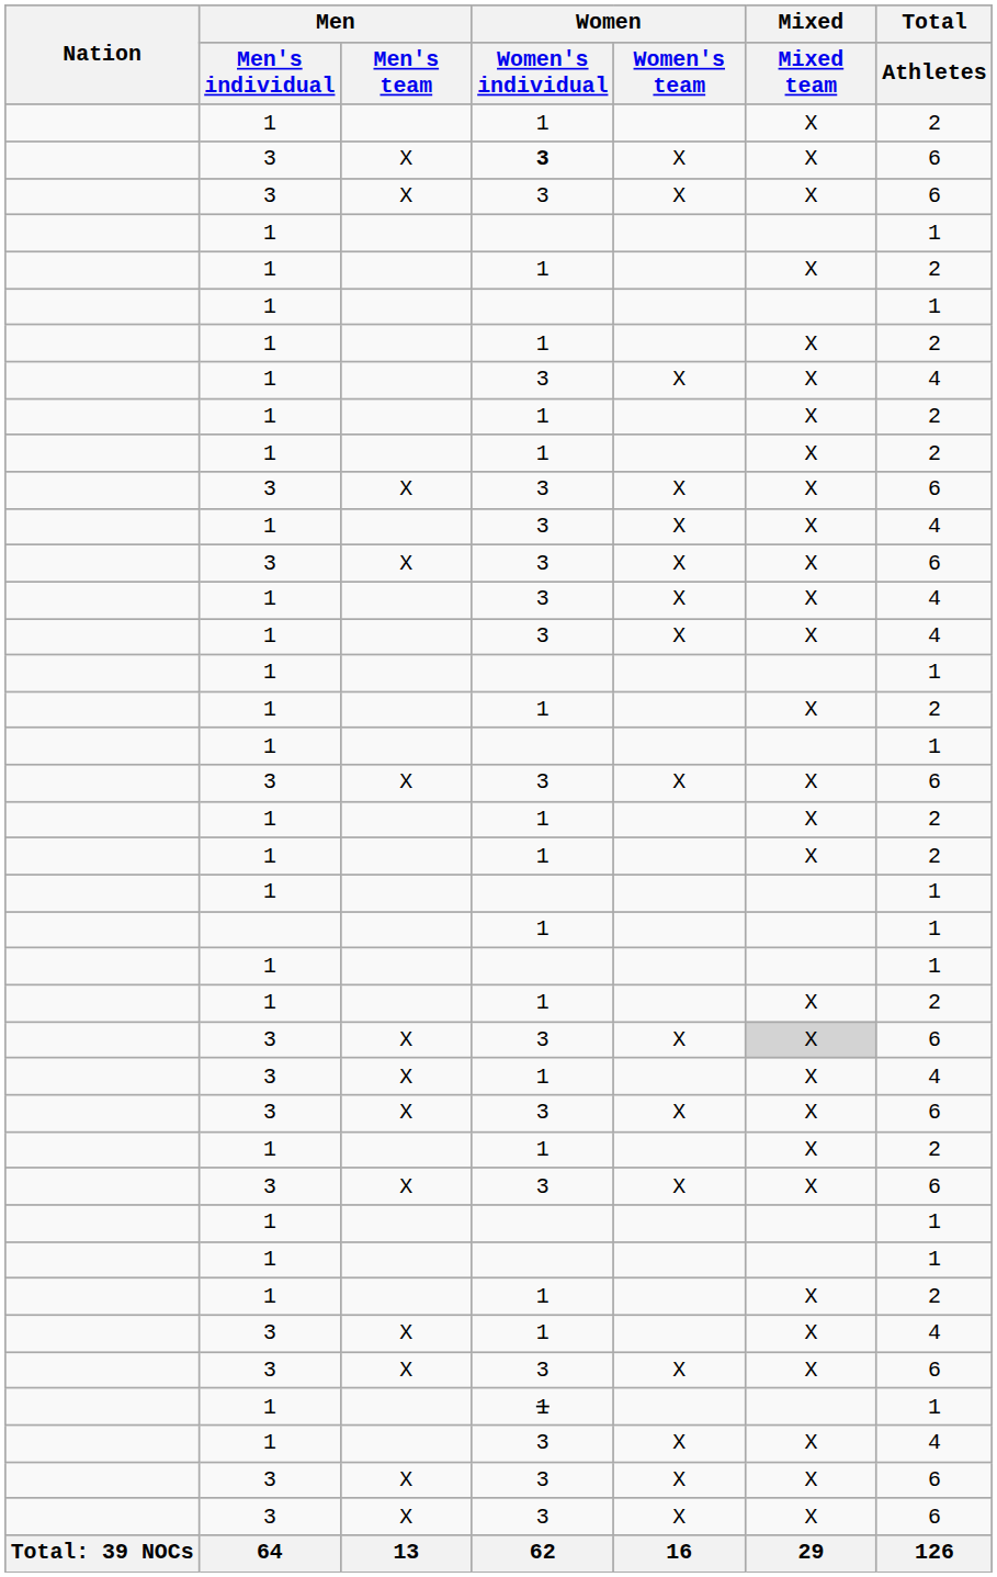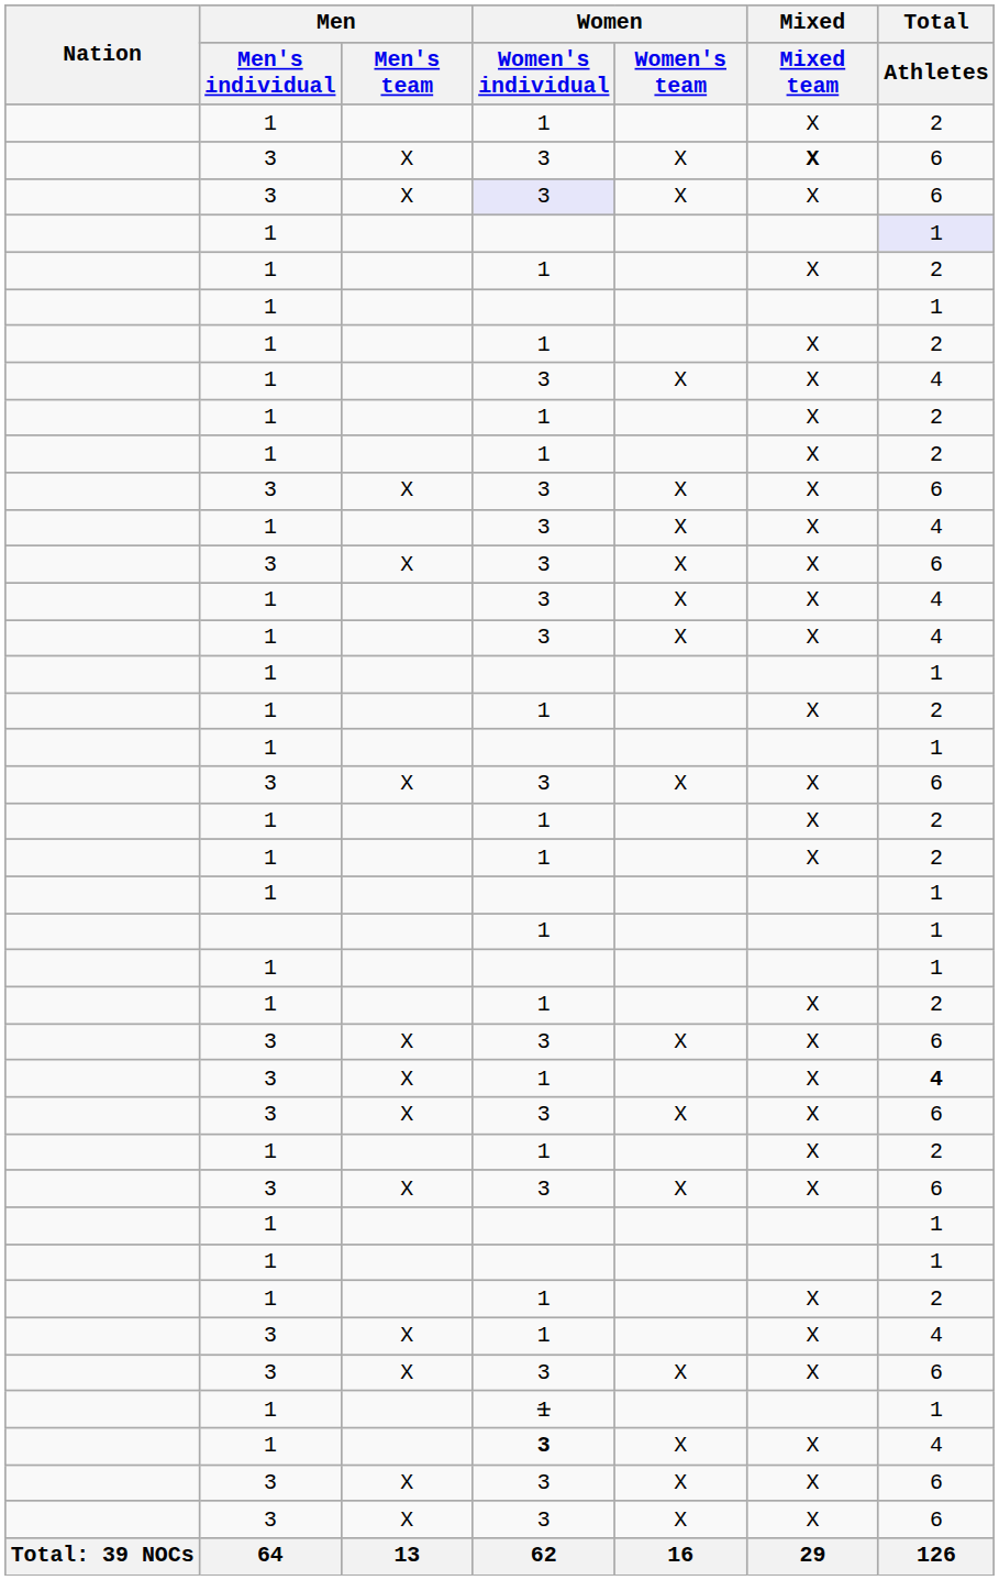row 4 | Women / Women's individual: bold -> normal
row 4 | Mixed / Mixed team: normal -> bold
row 5 | Women / Women's individual: no background -> lavender background
row 6 | Total / Athletes: no background -> lavender background
row 28 | Mixed / Mixed team: lightgrey background -> no background
row 29 | Total / Athletes: normal -> bold
row 39 | Women / Women's individual: normal -> bold
